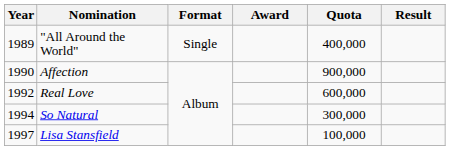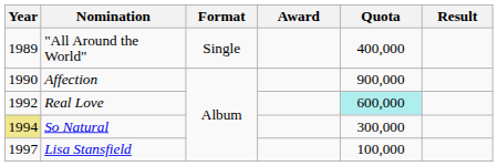Real Love | Quota: no background -> paleturquoise background
So Natural | Year: no background -> khaki background
